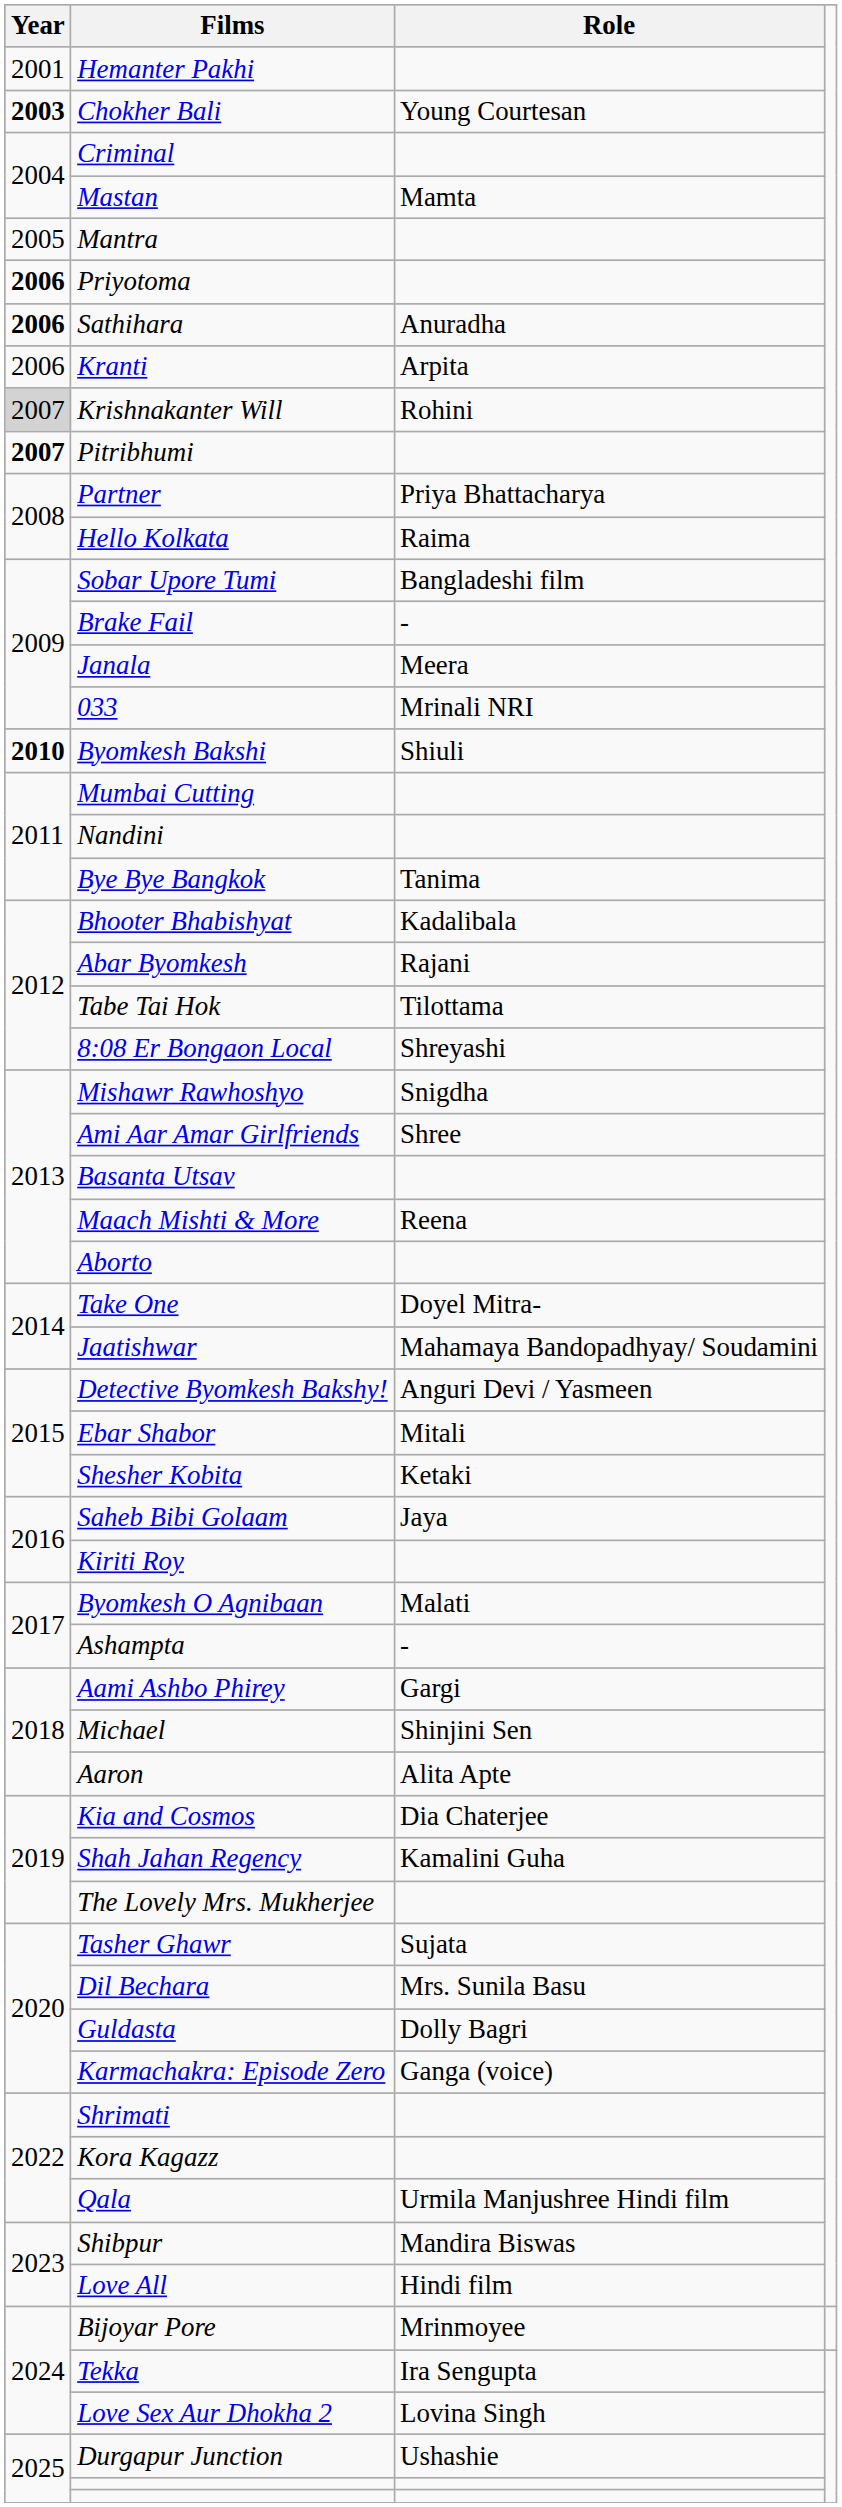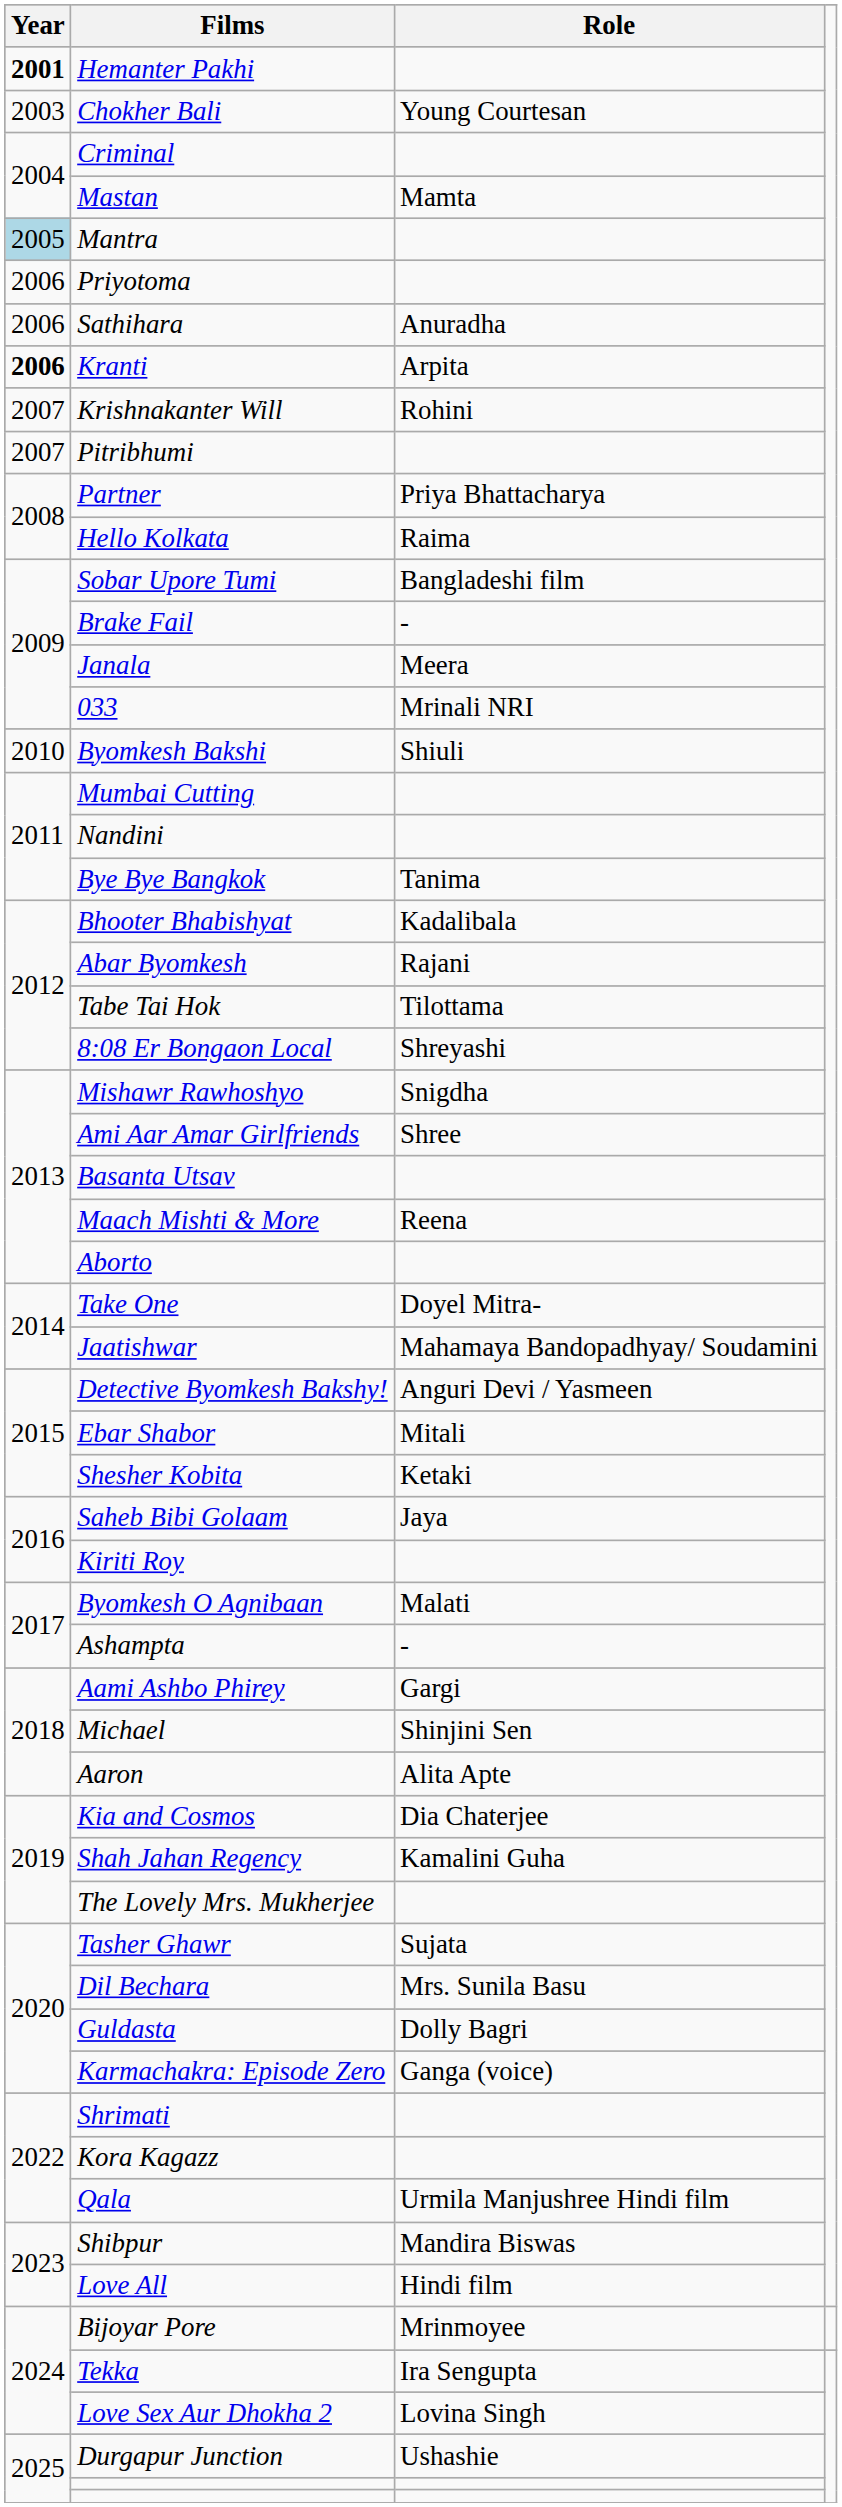Hemanter Pakhi | Year: normal -> bold
Chokher Bali | Year: bold -> normal
Mantra | Year: no background -> lightblue background
Priyotoma | Year: bold -> normal
Sathihara | Year: bold -> normal
Kranti | Year: normal -> bold
Krishnakanter Will | Year: lightgrey background -> no background
Pitribhumi | Year: bold -> normal
Byomkesh Bakshi | Year: bold -> normal
